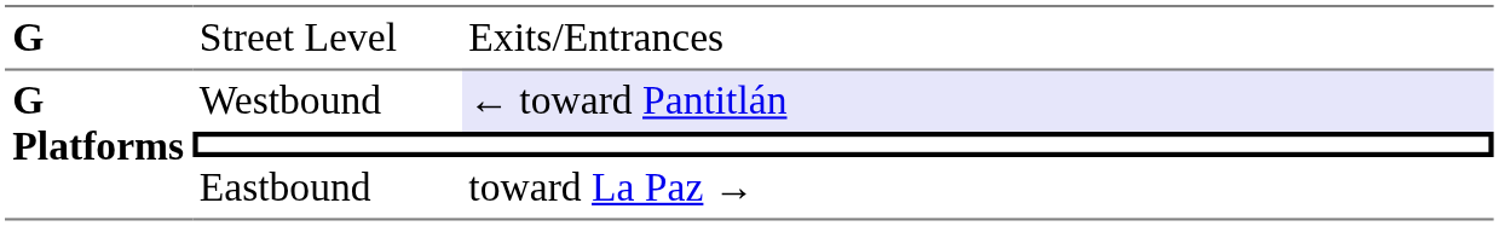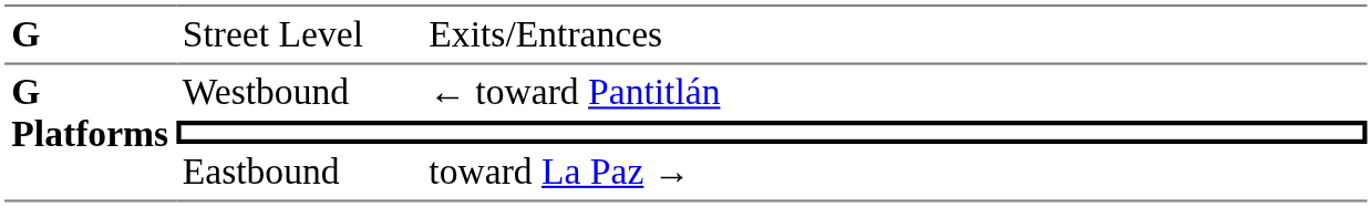Westbound | column 3: lavender background -> no background
